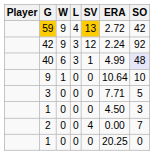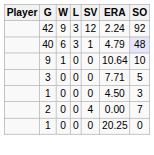- row: 59 | 9 | 4 | 13 | 2.72 | 42
40 | ERA: 4.99 -> 4.79
